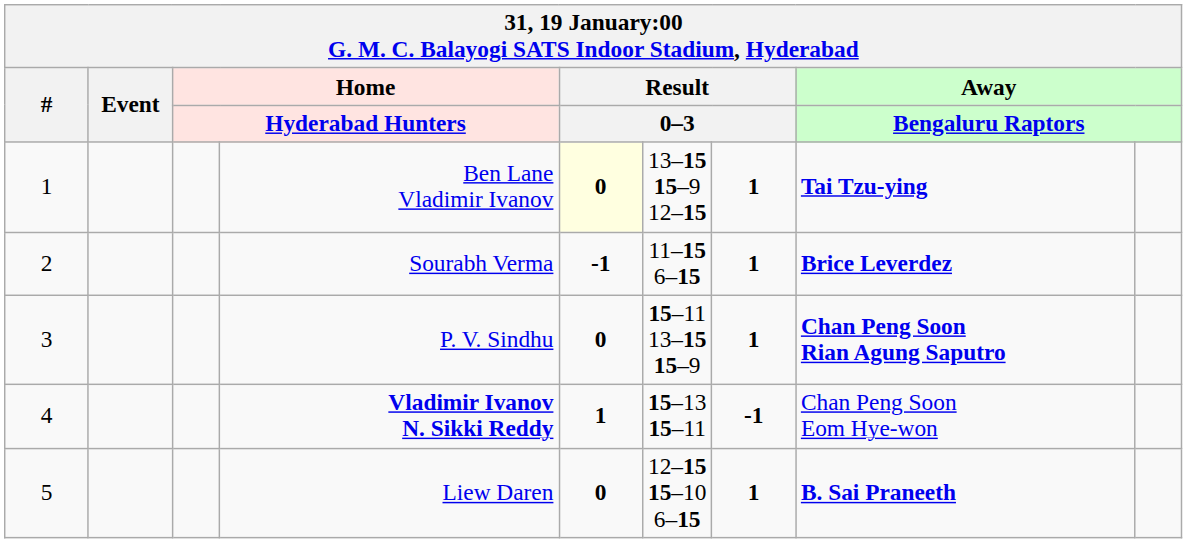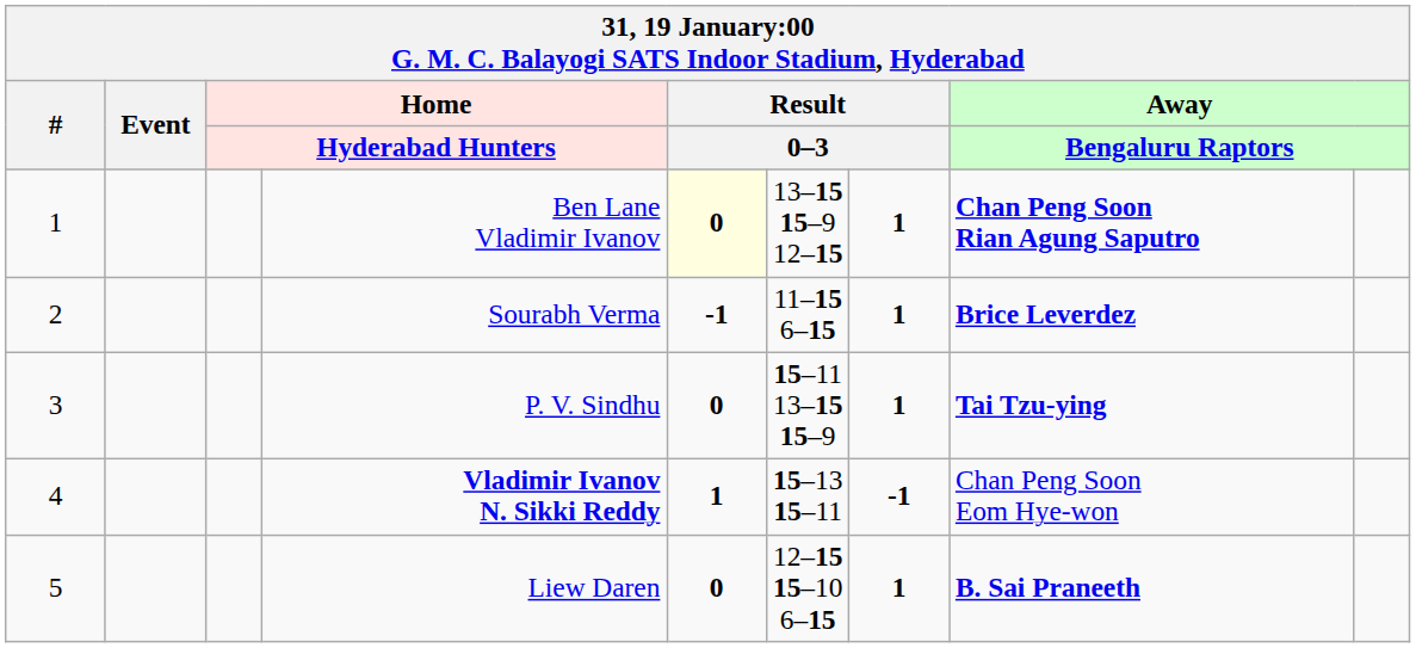Ben Lane Vladimir Ivanov | column 8: Tai Tzu-ying -> Chan Peng Soon Rian Agung Saputro
P. V. Sindhu | column 8: Chan Peng Soon Rian Agung Saputro -> Tai Tzu-ying
